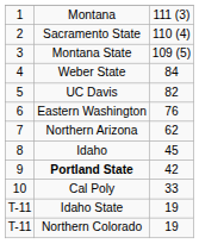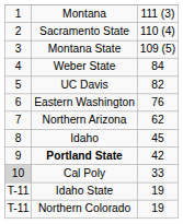Cal Poly | column 1: no background -> lightgrey background
